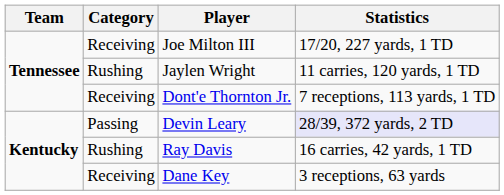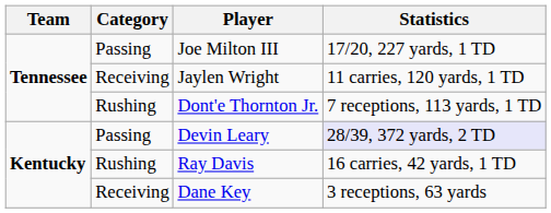Joe Milton III | Category: Receiving -> Passing
Jaylen Wright | Category: Rushing -> Receiving
Dont'e Thornton Jr. | Category: Receiving -> Rushing
